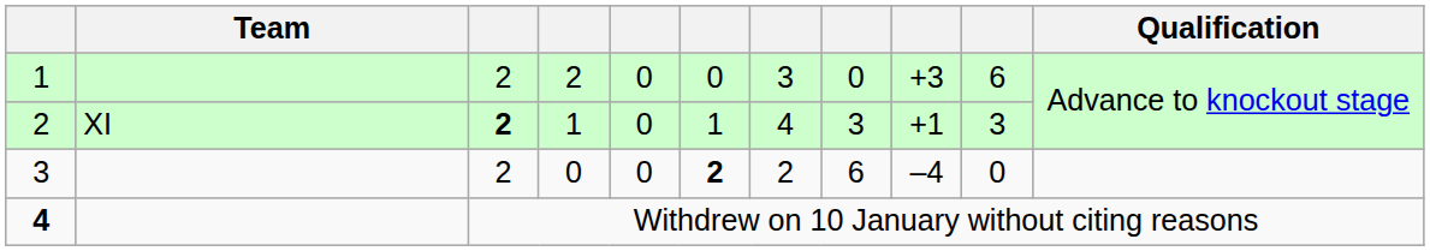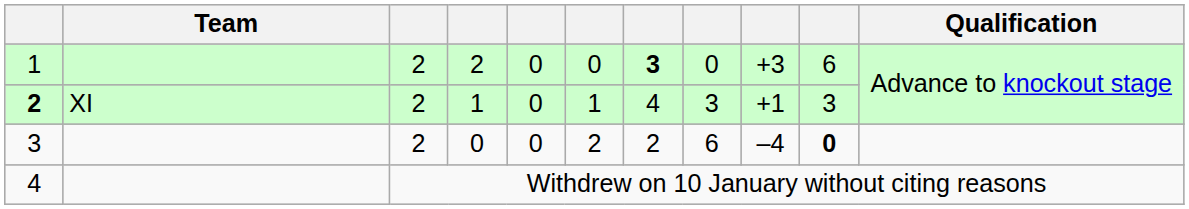row 2 | column 7: normal -> bold
row 3 | column 1: normal -> bold
row 3 | column 3: bold -> normal
row 4 | column 6: bold -> normal
row 4 | column 10: normal -> bold
row 5 | column 1: bold -> normal
